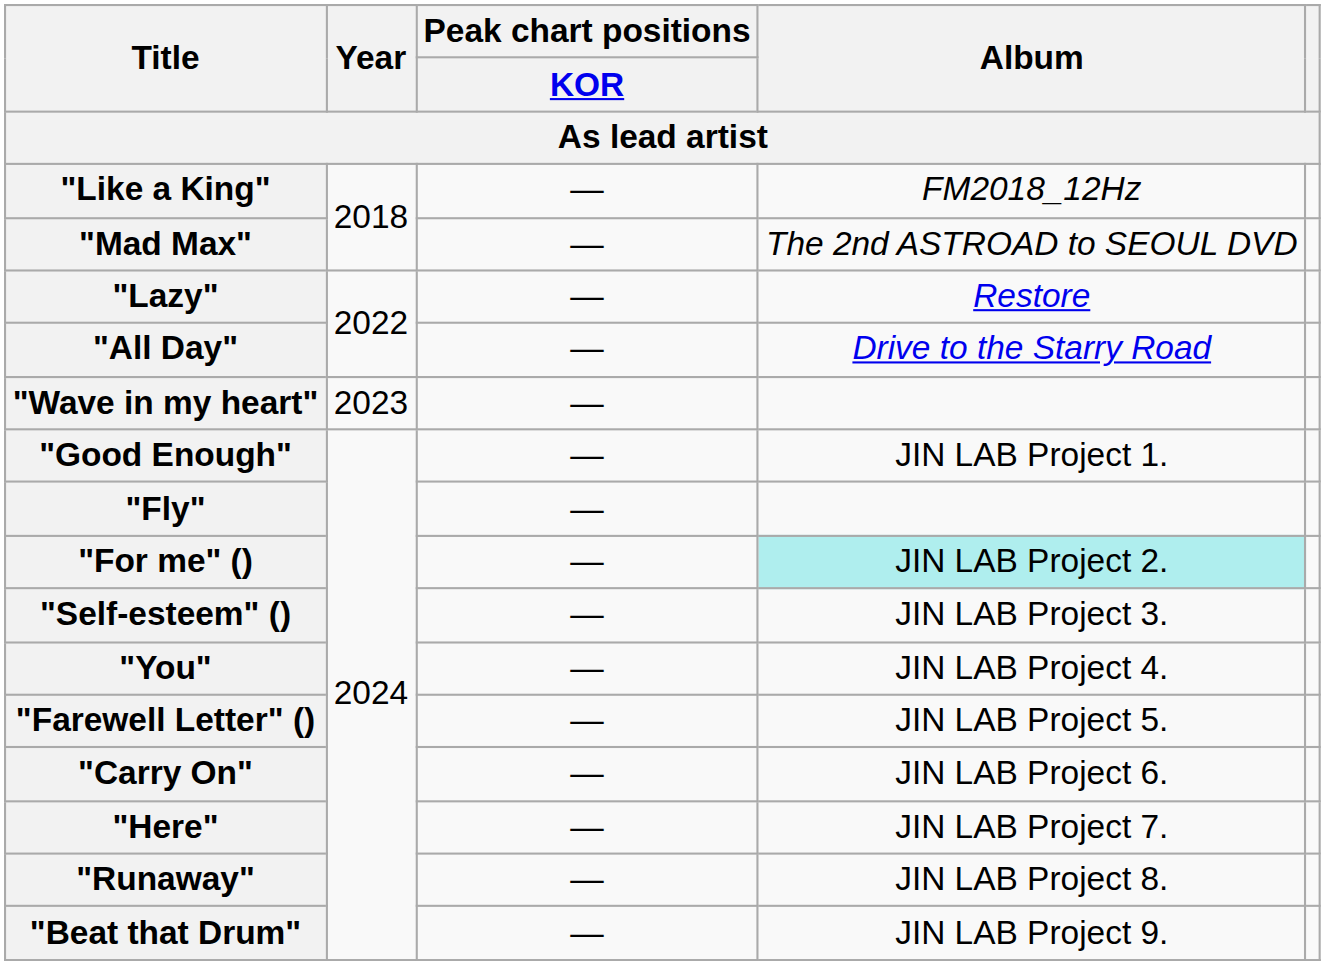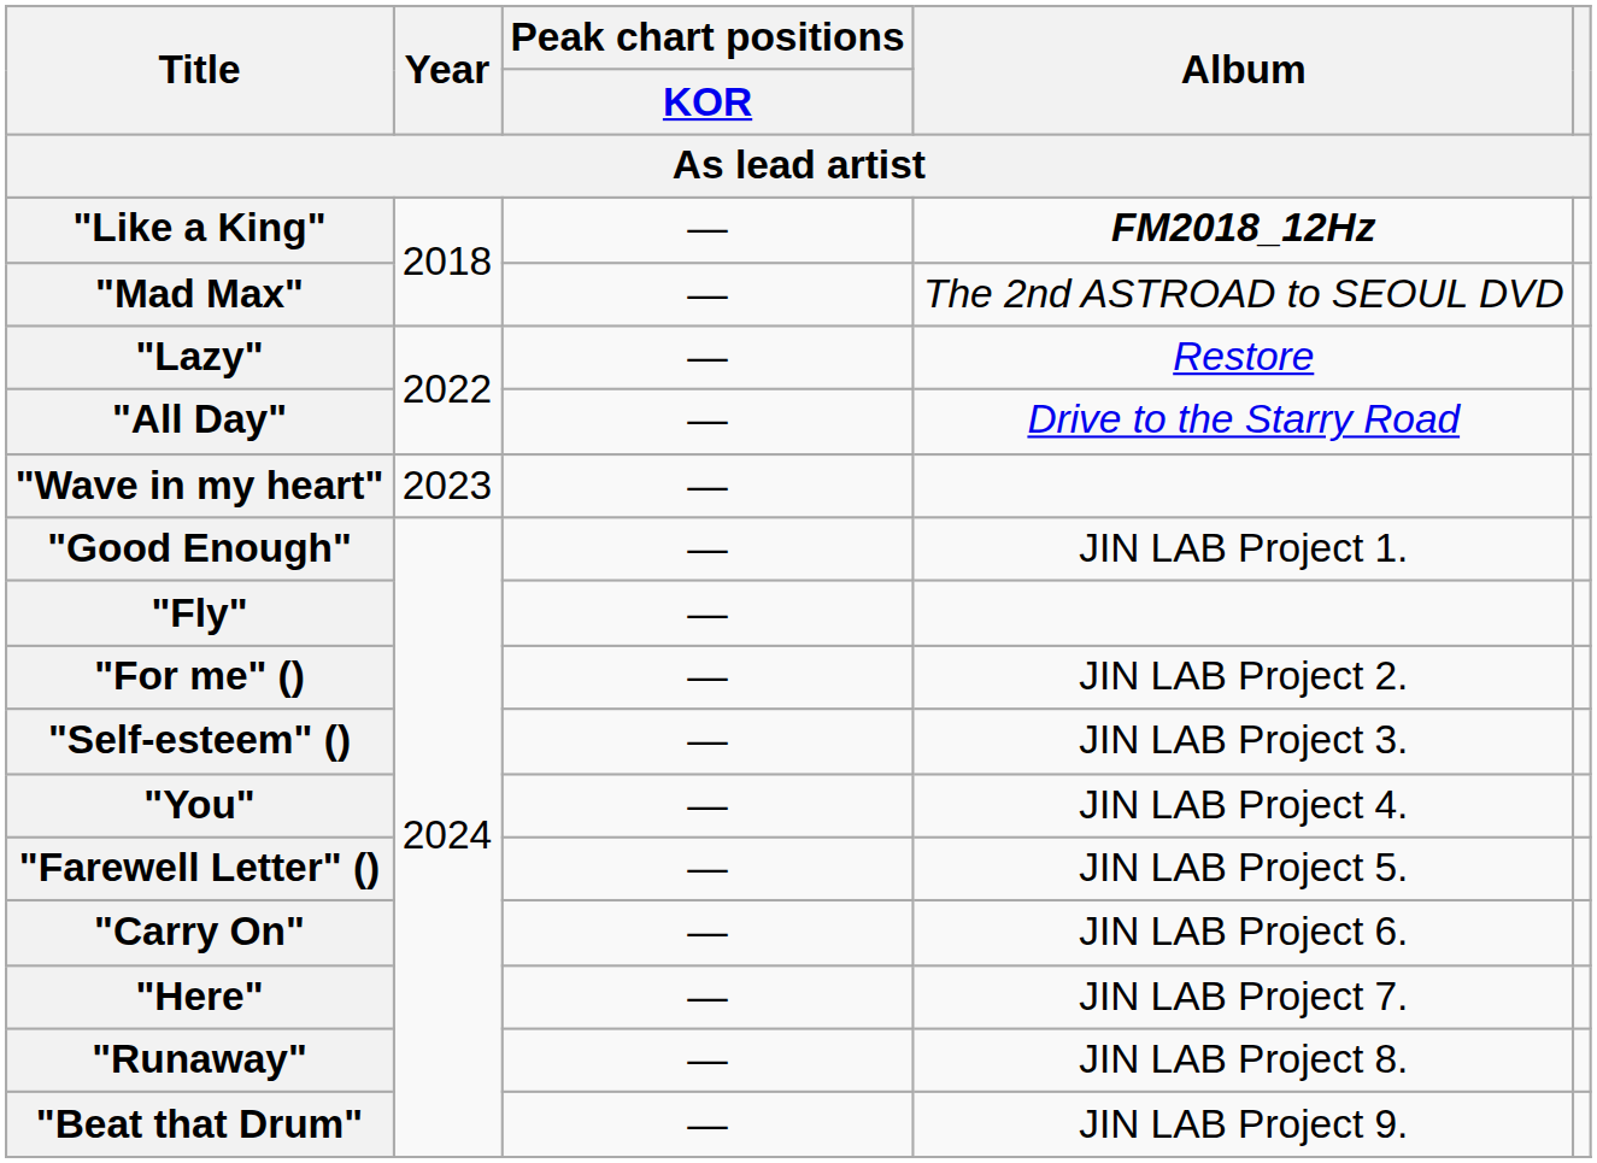"Like a King" | Album: normal -> bold
"For me" () | Album: paleturquoise background -> no background
